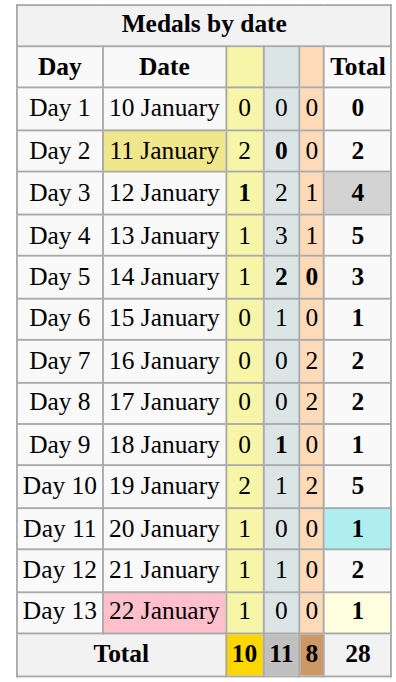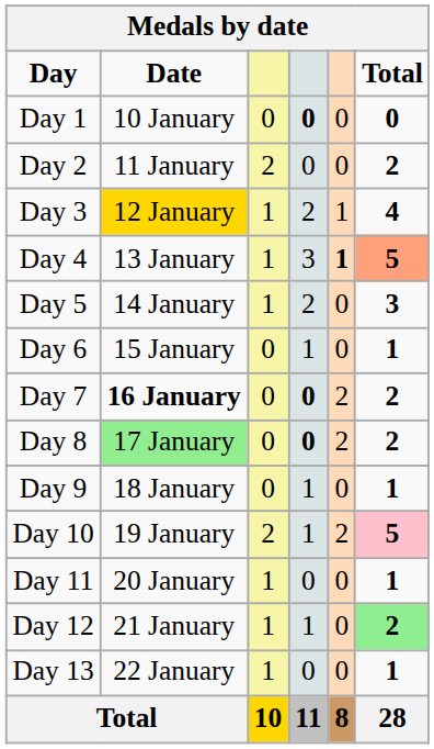Day 1 | column 4: normal -> bold
Day 2 | Date: khaki background -> no background
Day 2 | column 4: bold -> normal
Day 3 | Date: no background -> gold background
Day 3 | column 3: bold -> normal
Day 3 | Total: lightgrey background -> no background
Day 4 | column 5: normal -> bold
Day 4 | Total: no background -> lightsalmon background
Day 5 | column 4: bold -> normal
Day 5 | column 5: bold -> normal
Day 7 | Date: normal -> bold
Day 7 | column 4: normal -> bold
Day 8 | Date: no background -> lightgreen background
Day 8 | column 4: normal -> bold
Day 9 | column 4: bold -> normal
Day 10 | Total: no background -> pink background
Day 11 | Total: paleturquoise background -> no background
Day 12 | Total: no background -> lightgreen background
Day 13 | Date: pink background -> no background
Day 13 | Total: lightyellow background -> no background
